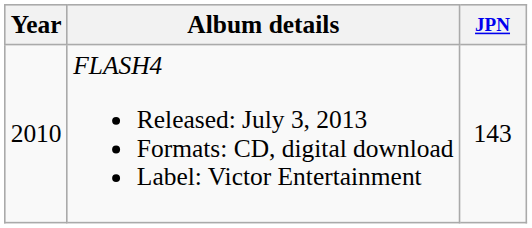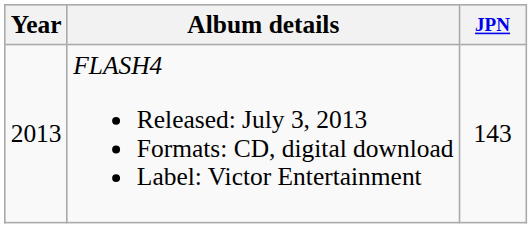row 2 | Year: 2010 -> 2013
